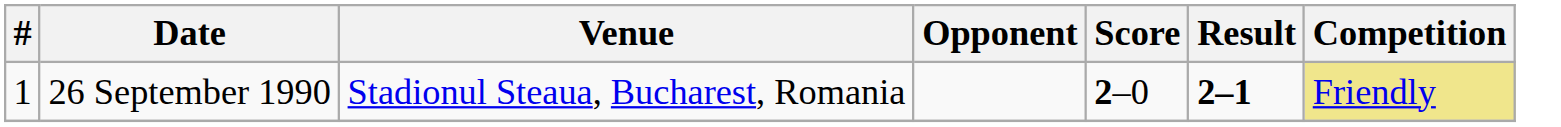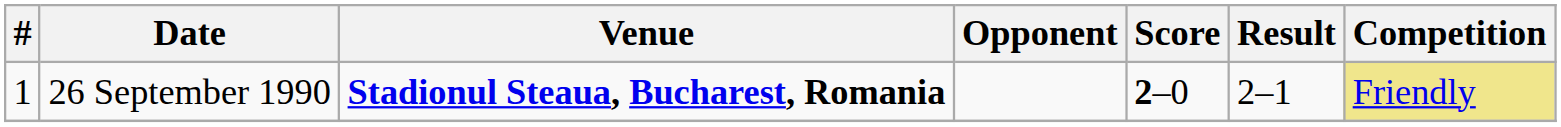26 September 1990 | Venue: normal -> bold
26 September 1990 | Result: bold -> normal
